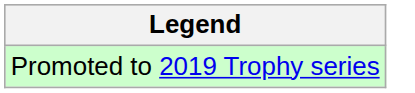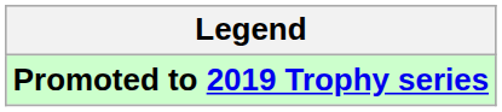row 2 | column 1: normal -> bold
